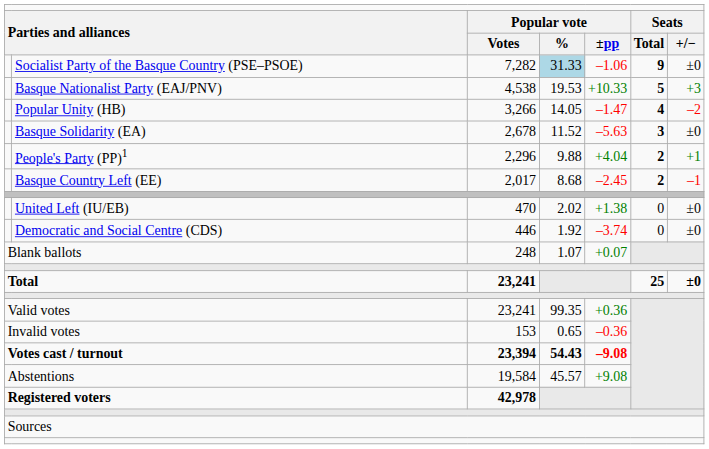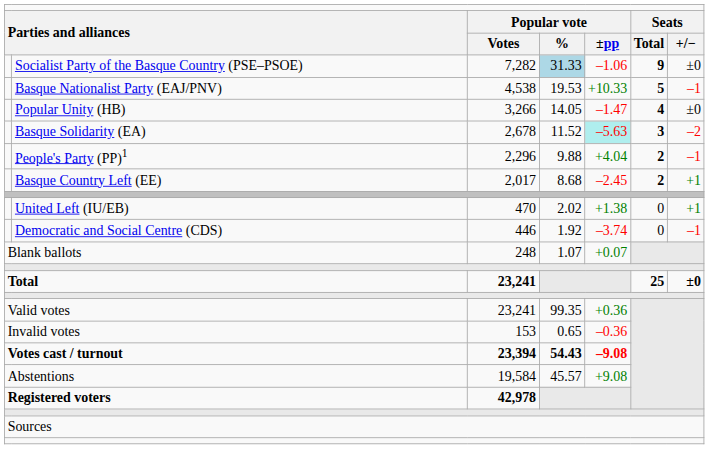Basque Nationalist Party (EAJ/PNV) | column 7: +3 -> –1
Popular Unity (HB) | column 7: –2 -> ±0
Basque Solidarity (EA) | column 5: no background -> paleturquoise background
Basque Solidarity (EA) | column 7: ±0 -> –2
People's Party (PP)1 | column 7: +1 -> –1
Basque Country Left (EE) | column 7: –1 -> +1
United Left (IU/EB) | column 7: ±0 -> +1
Democratic and Social Centre (CDS) | column 7: ±0 -> –1
